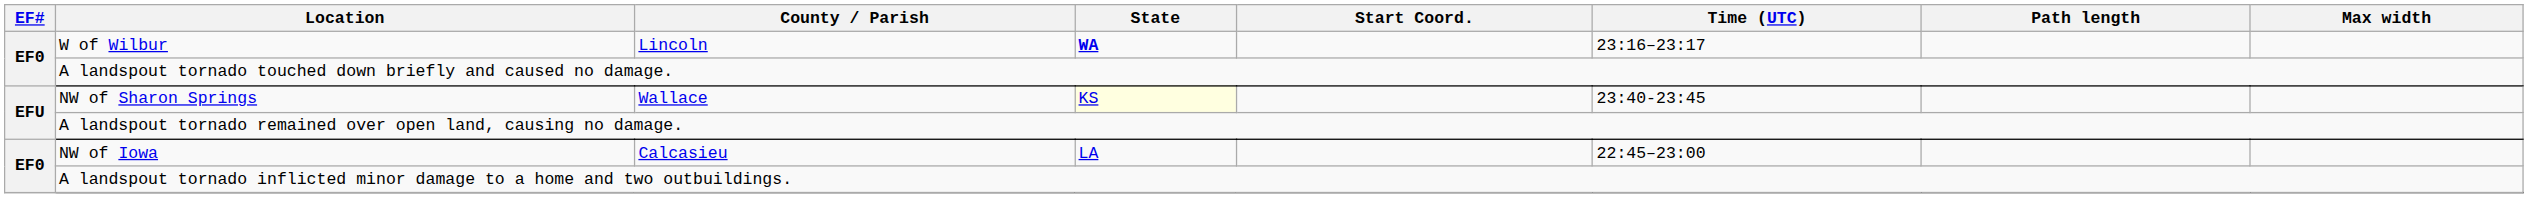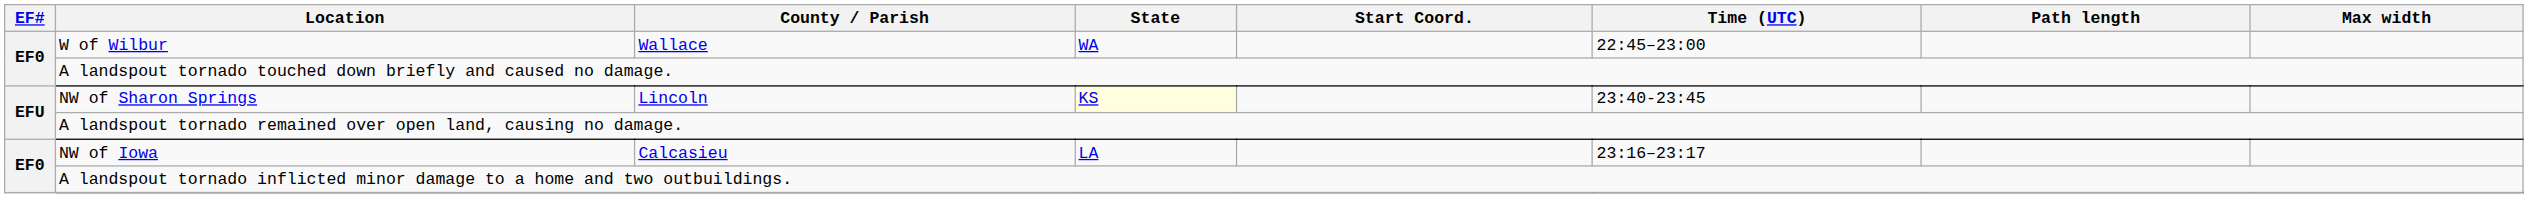W of Wilbur | County / Parish: Lincoln -> Wallace
W of Wilbur | State: bold -> normal
W of Wilbur | Time (UTC): 23:16–23:17 -> 22:45–23:00
NW of Sharon Springs | County / Parish: Wallace -> Lincoln
NW of Iowa | Time (UTC): 22:45–23:00 -> 23:16–23:17
